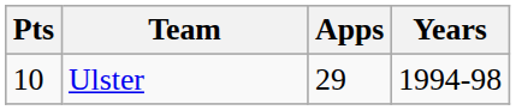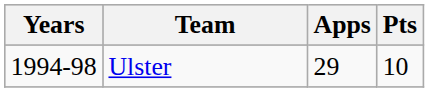columns swapped: Years <-> Pts
